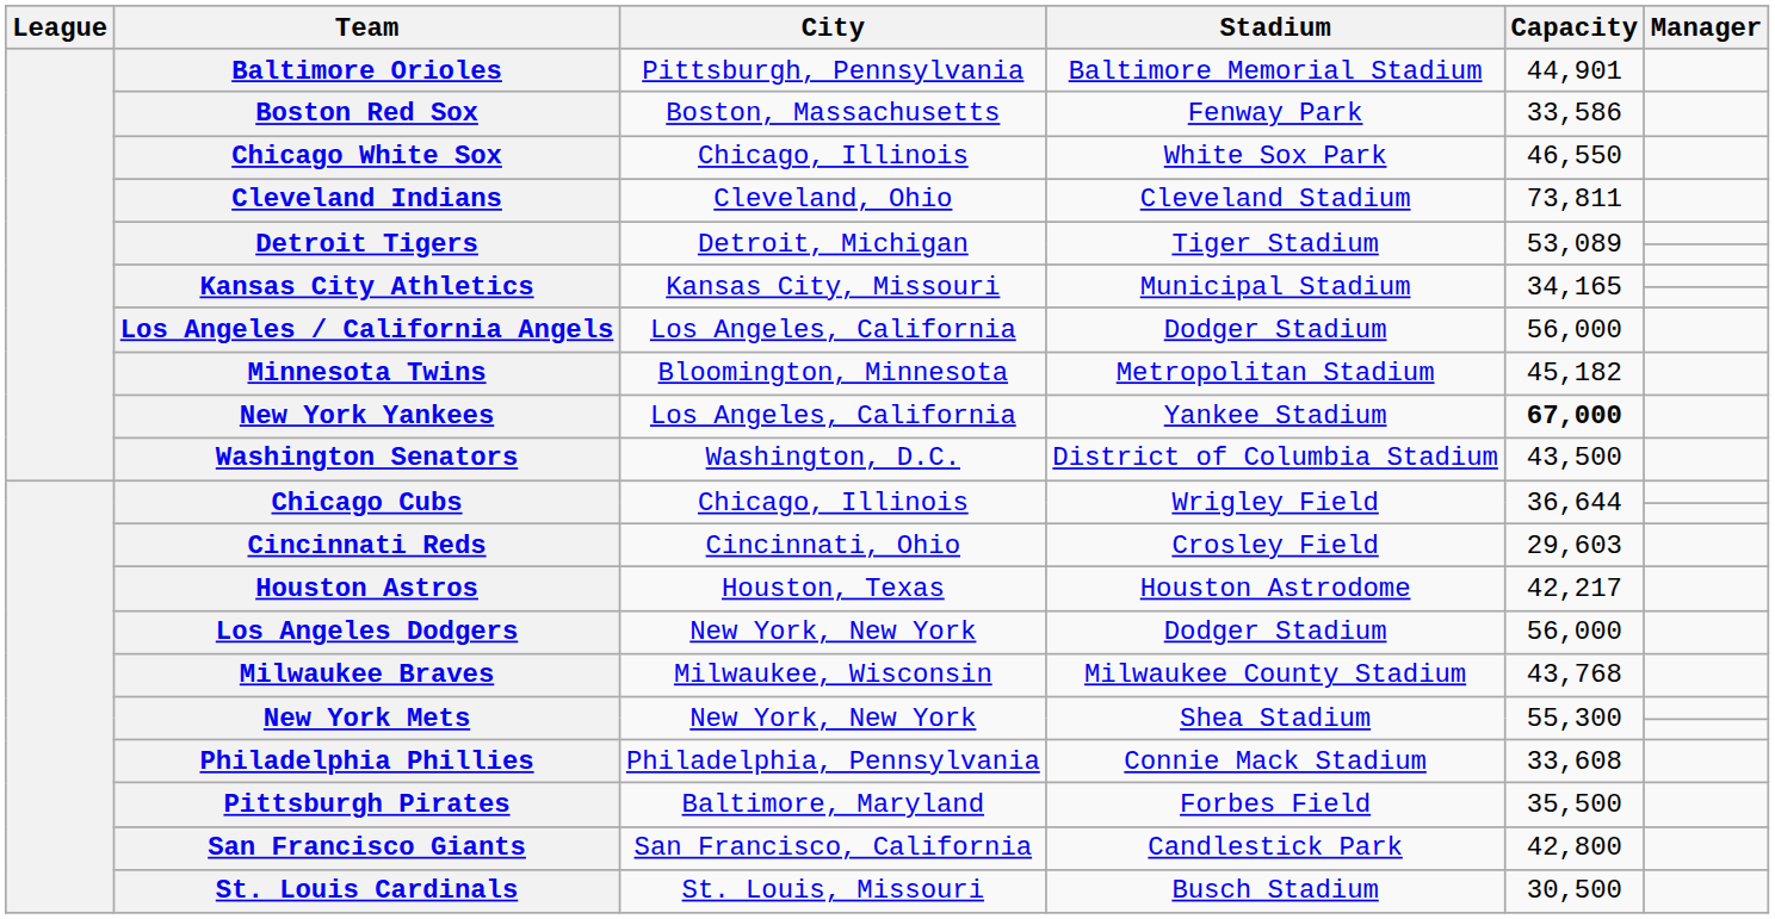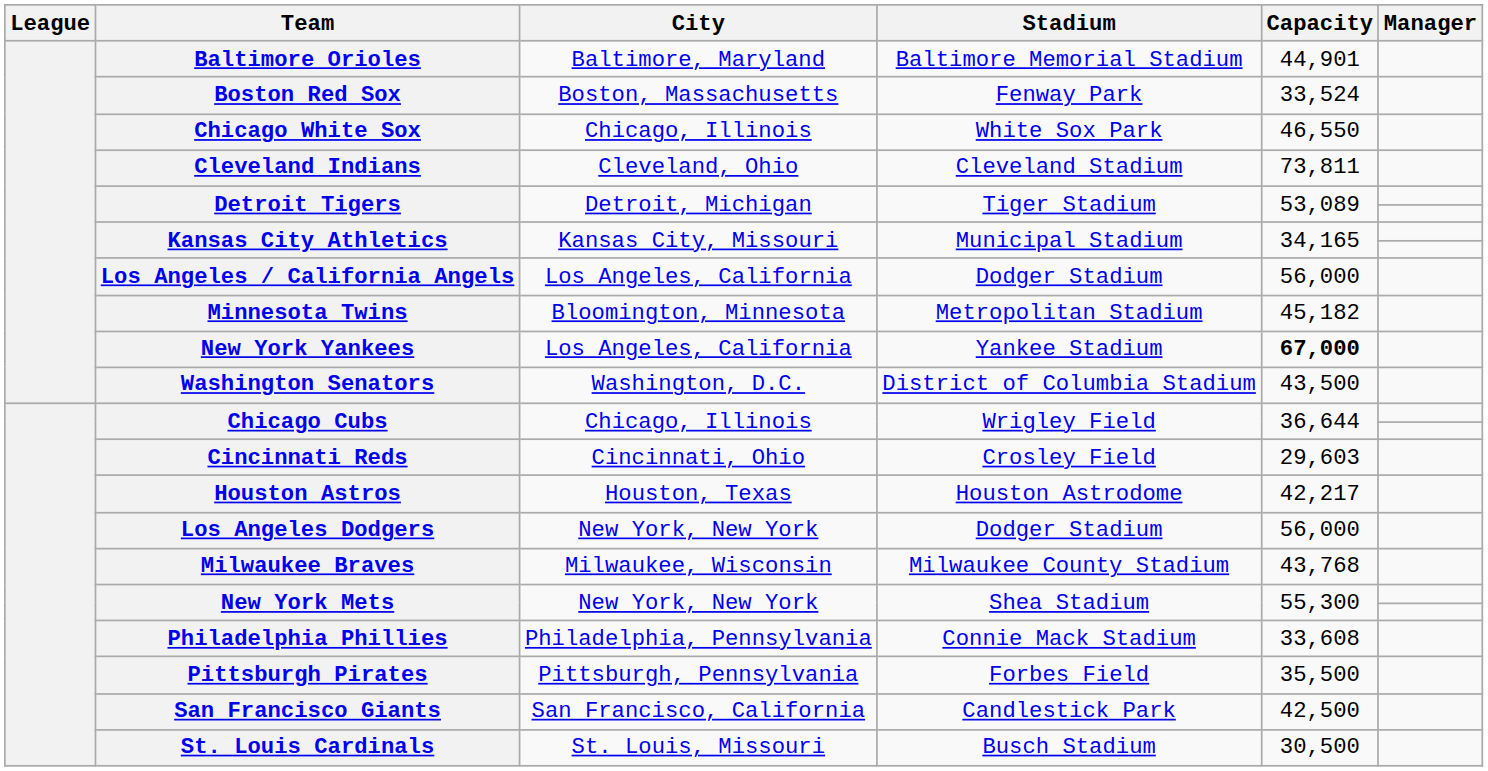Baltimore Orioles | City: Pittsburgh, Pennsylvania -> Baltimore, Maryland
Boston Red Sox | Capacity: 33,586 -> 33,524
Pittsburgh Pirates | City: Baltimore, Maryland -> Pittsburgh, Pennsylvania
San Francisco Giants | Capacity: 42,800 -> 42,500
